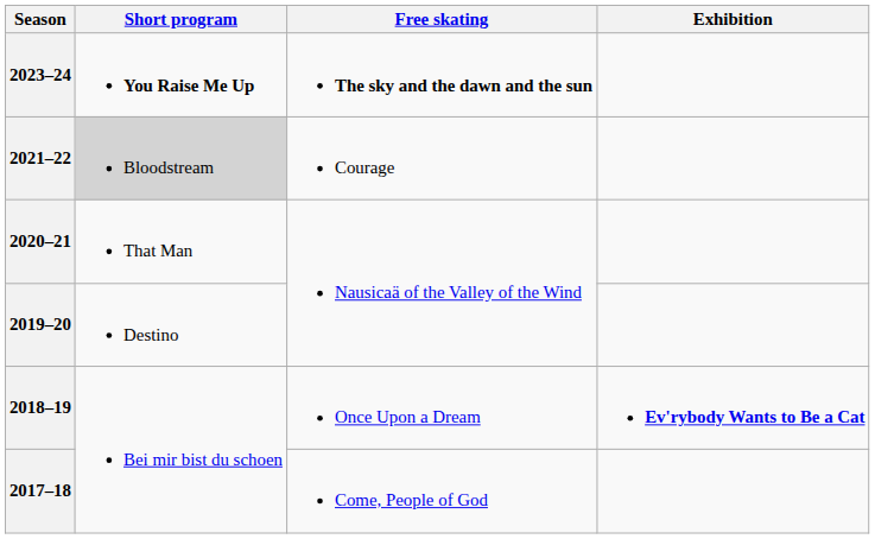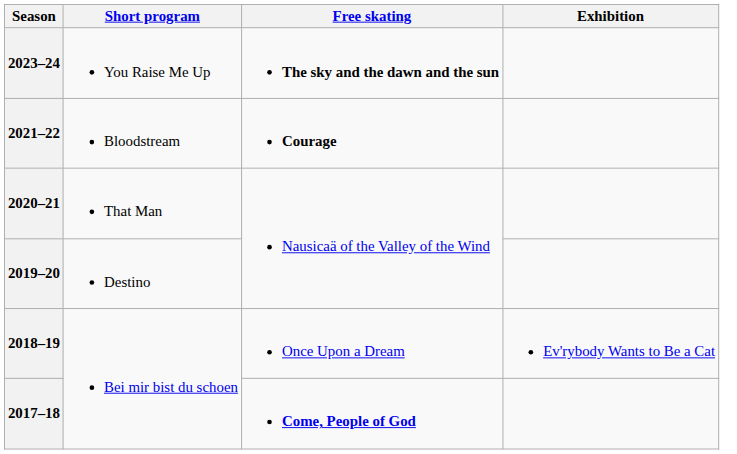2023–24 | Short program: bold -> normal
2021–22 | Short program: lightgrey background -> no background
2021–22 | Free skating: normal -> bold
2018–19 | Exhibition: bold -> normal
2017–18 | Free skating: normal -> bold
